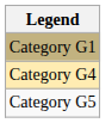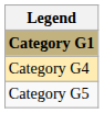row 2 | column 1: normal -> bold
